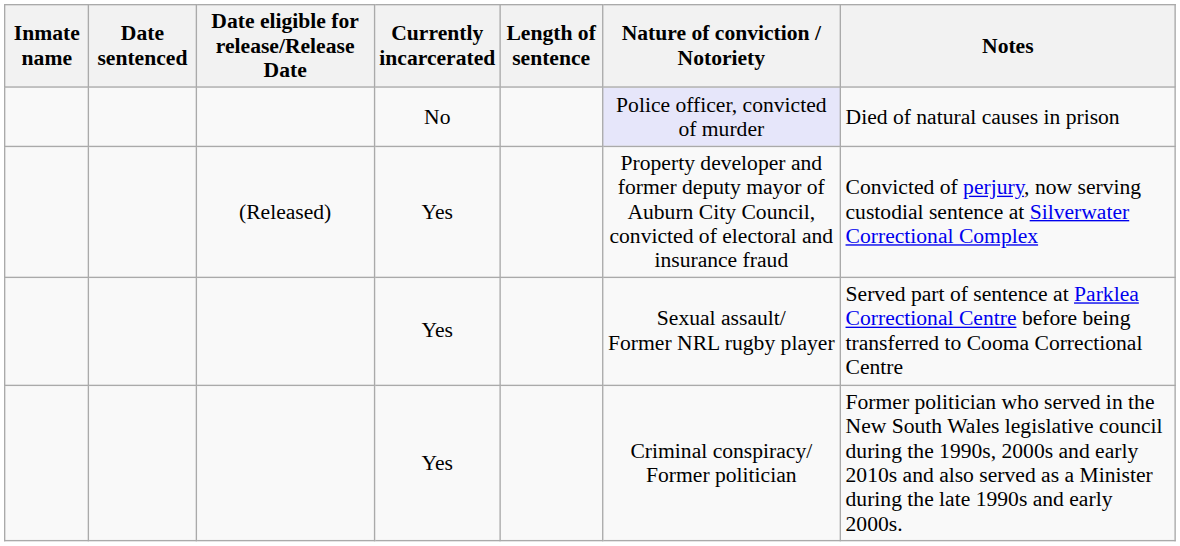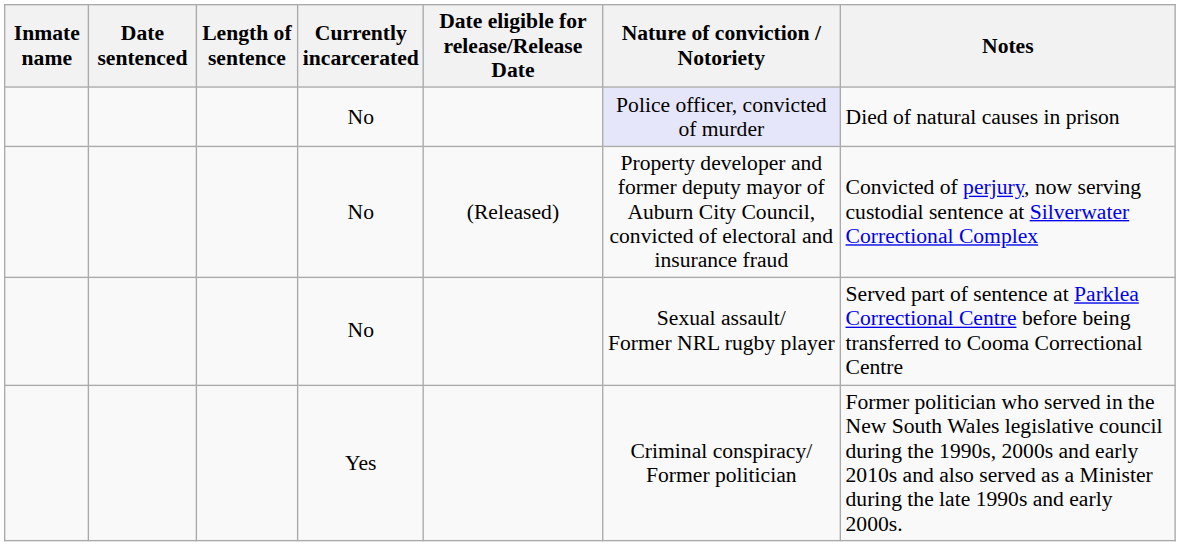columns swapped: Length of sentence <-> Date eligible for release/Release Date
row 3 | Currently incarcerated: Yes -> No
row 4 | Currently incarcerated: Yes -> No
